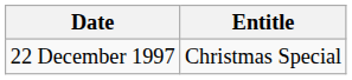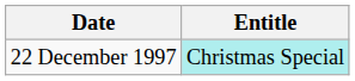22 December 1997 | Entitle: no background -> paleturquoise background
